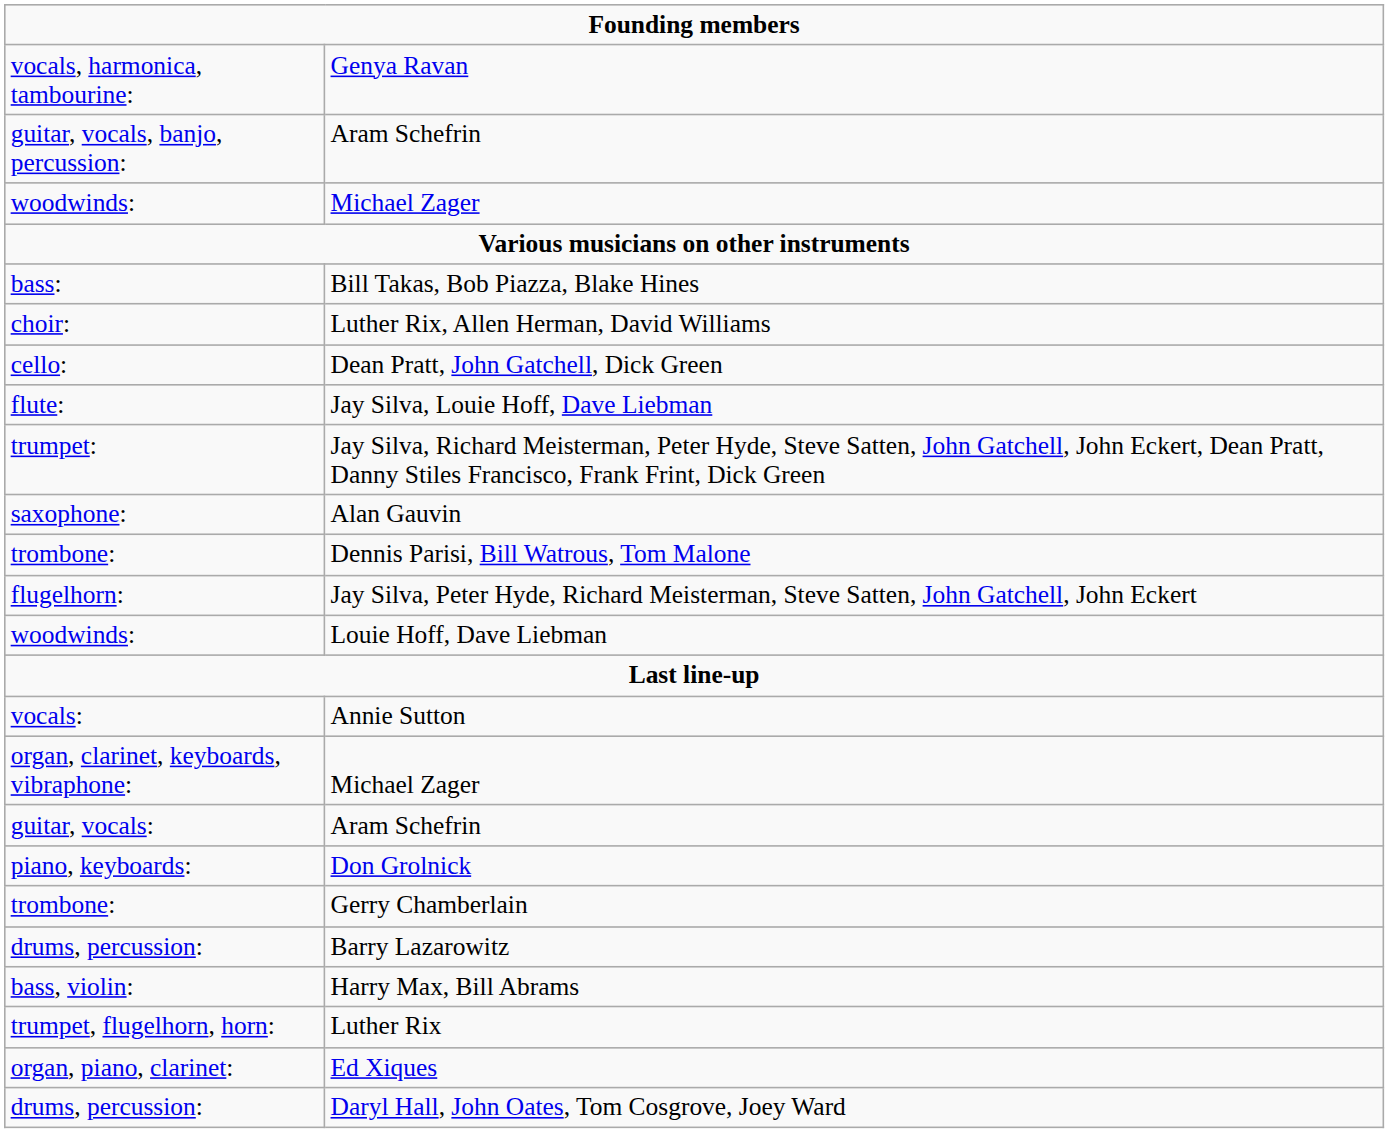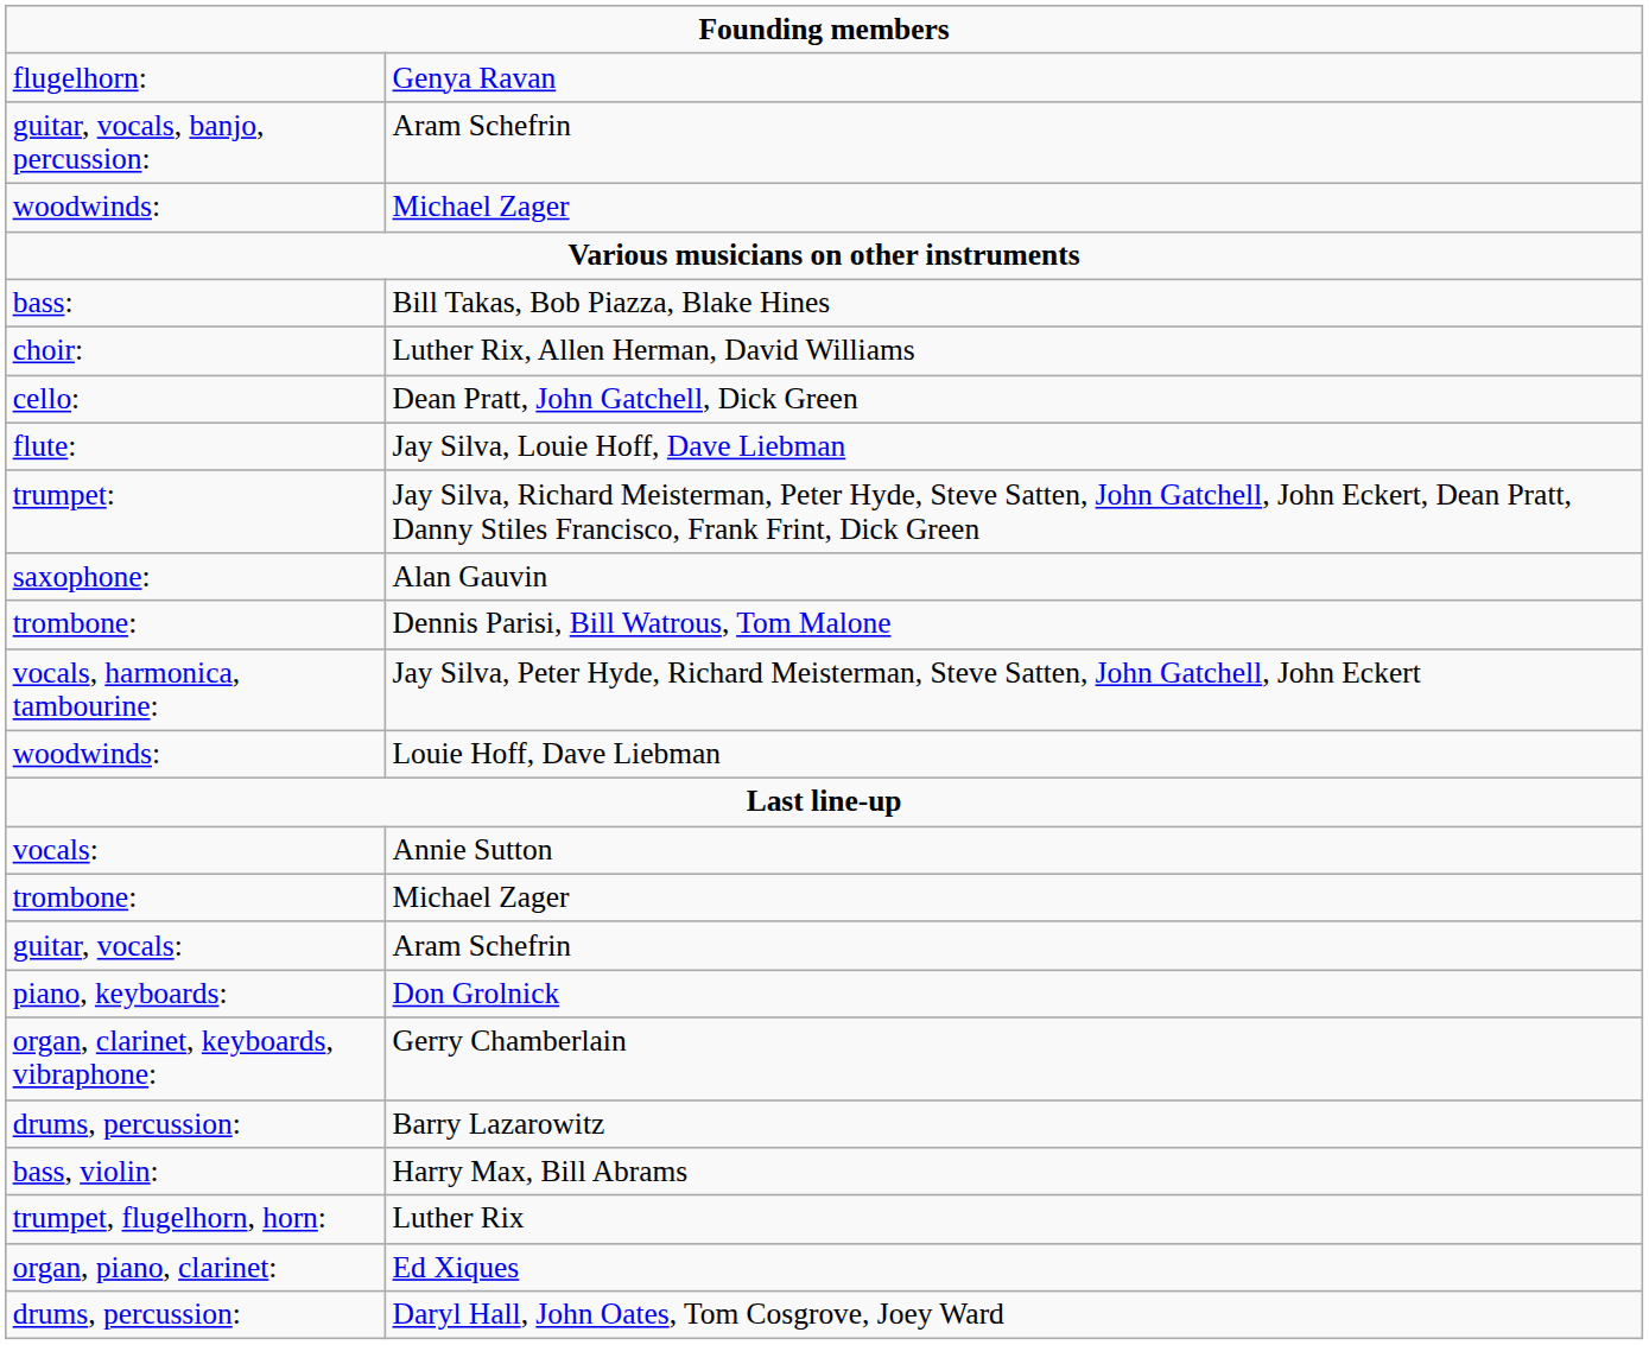row 2 | column 1: vocals, harmonica, tambourine: -> flugelhorn:
row 13 | column 1: flugelhorn: -> vocals, harmonica, tambourine:
row 17 | column 1: organ, clarinet, keyboards, vibraphone: -> trombone:
row 20 | column 1: trombone: -> organ, clarinet, keyboards, vibraphone:
